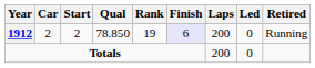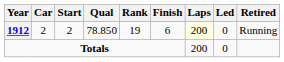1912 | Finish: lavender background -> no background
1912 | Laps: no background -> lightyellow background
